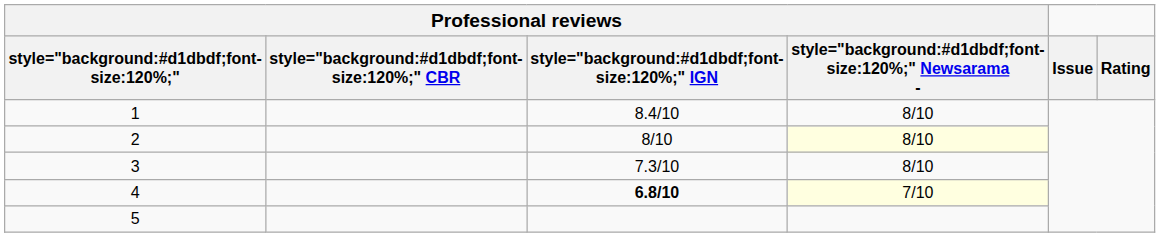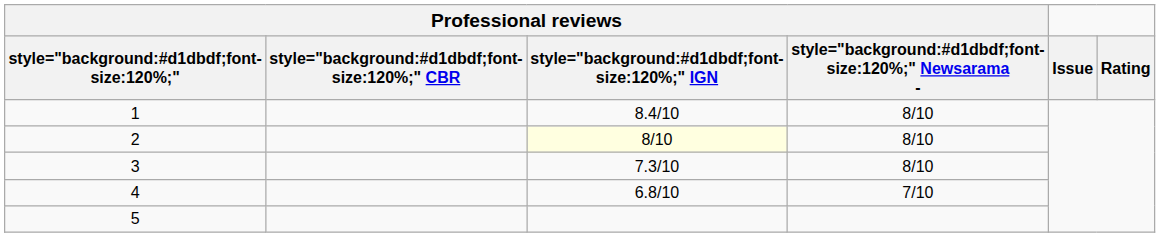2 | column 3: no background -> lightyellow background
2 | column 4: lightyellow background -> no background
4 | column 3: bold -> normal
4 | column 4: lightyellow background -> no background
